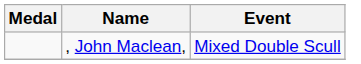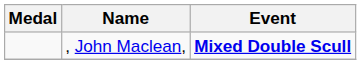, John Maclean, | Event: normal -> bold
